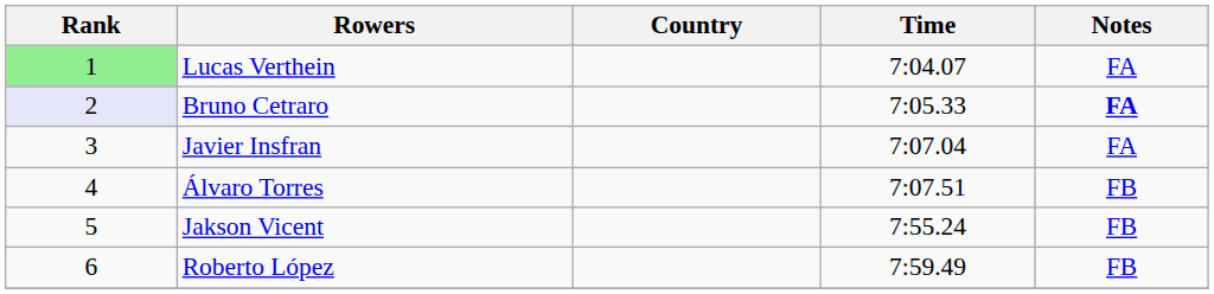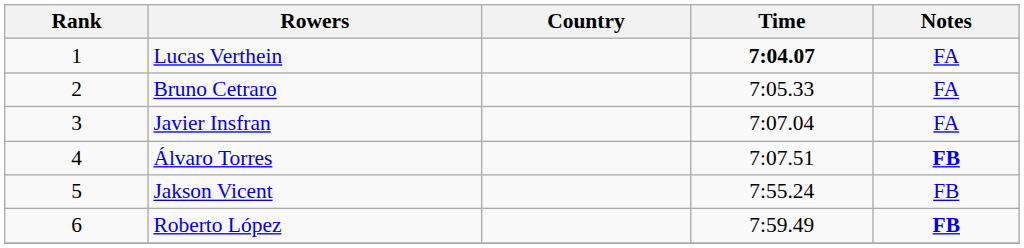Lucas Verthein | Rank: lightgreen background -> no background
Lucas Verthein | Time: normal -> bold
Bruno Cetraro | Rank: lavender background -> no background
Bruno Cetraro | Notes: bold -> normal
Álvaro Torres | Notes: normal -> bold
Roberto López | Notes: normal -> bold
